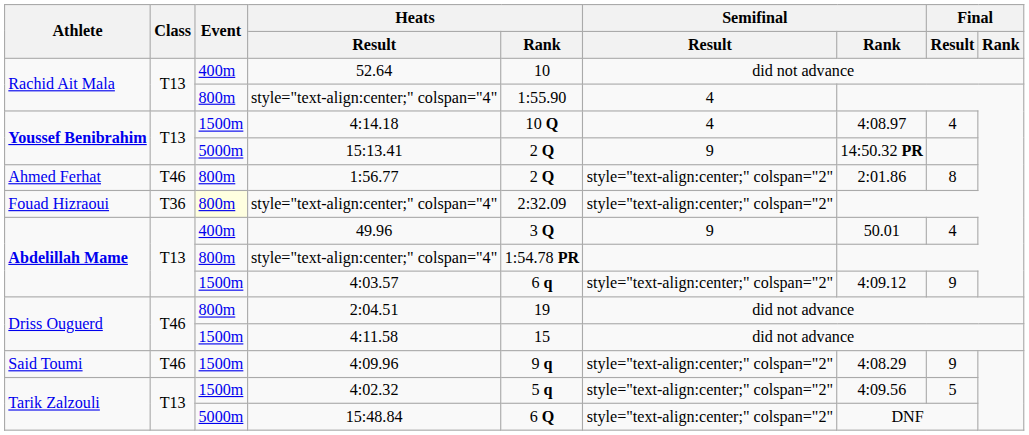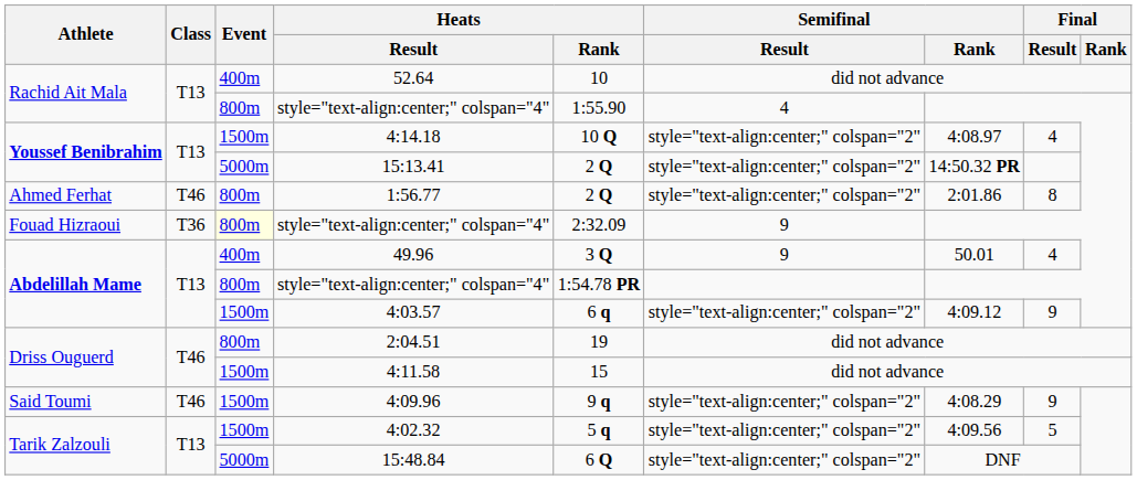4:14.18 | Semifinal / Result: 4 -> style="text-align:center;" colspan="2"
15:13.41 | Semifinal / Result: 9 -> style="text-align:center;" colspan="2"
Fouad Hizraoui / style="text-align:center;" colspan="4" | Semifinal / Result: style="text-align:center;" colspan="2" -> 9
